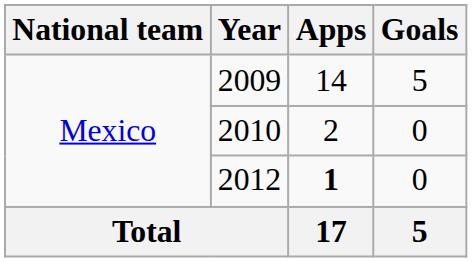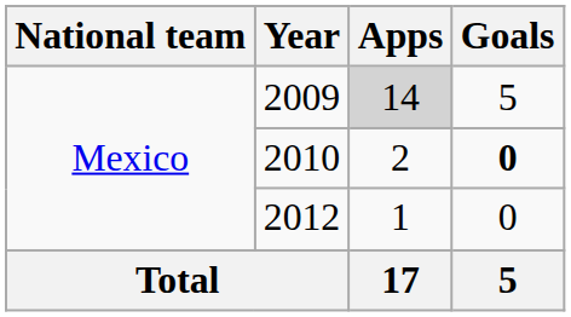2009 | Apps: no background -> lightgrey background
2010 | Goals: normal -> bold
2012 | Apps: bold -> normal
